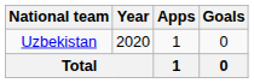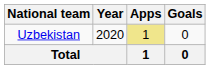Uzbekistan | Apps: no background -> khaki background
